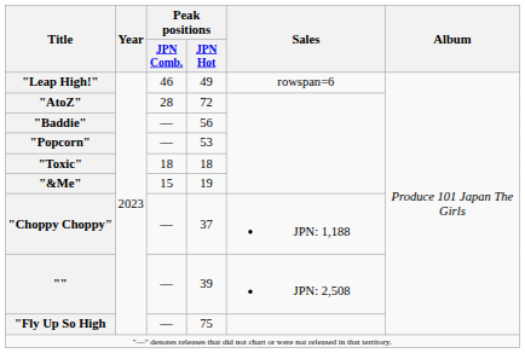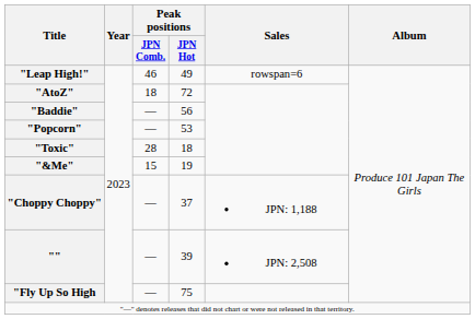"AtoZ" | Peak positions / JPN Comb.: 28 -> 18
"Toxic" | Peak positions / JPN Comb.: 18 -> 28
